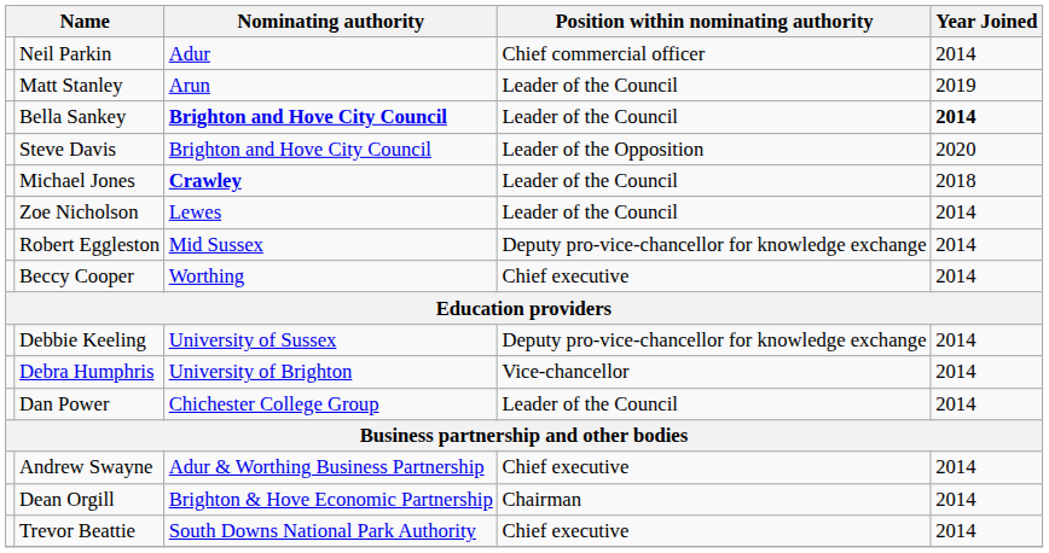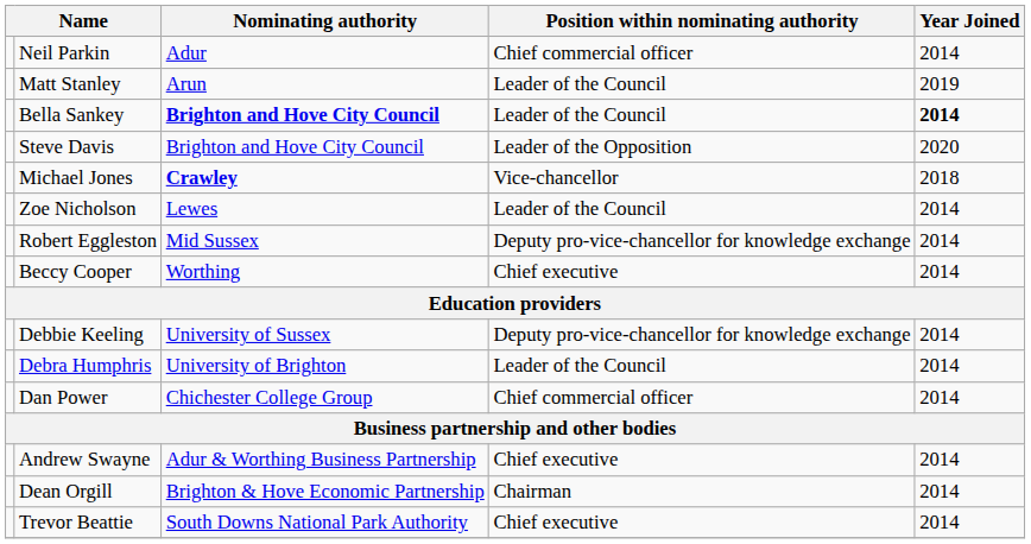Michael Jones | Position within nominating authority: Leader of the Council -> Vice-chancellor
Debra Humphris | Position within nominating authority: Vice-chancellor -> Leader of the Council
Dan Power | Position within nominating authority: Leader of the Council -> Chief commercial officer
